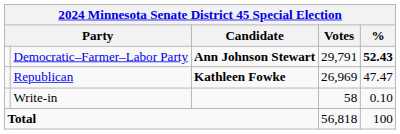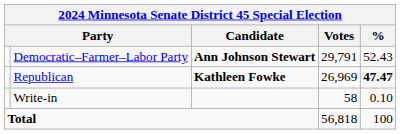Democratic–Farmer–Labor Party | %: bold -> normal
Republican | %: normal -> bold
